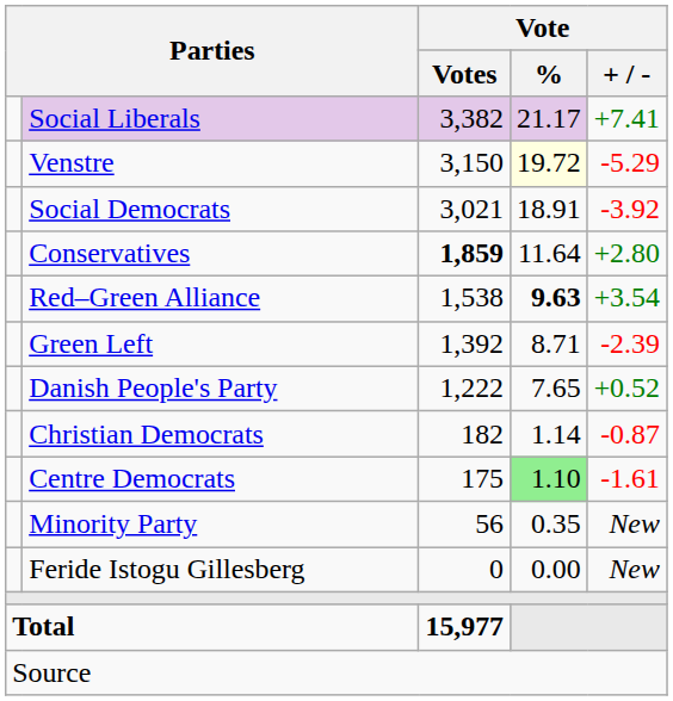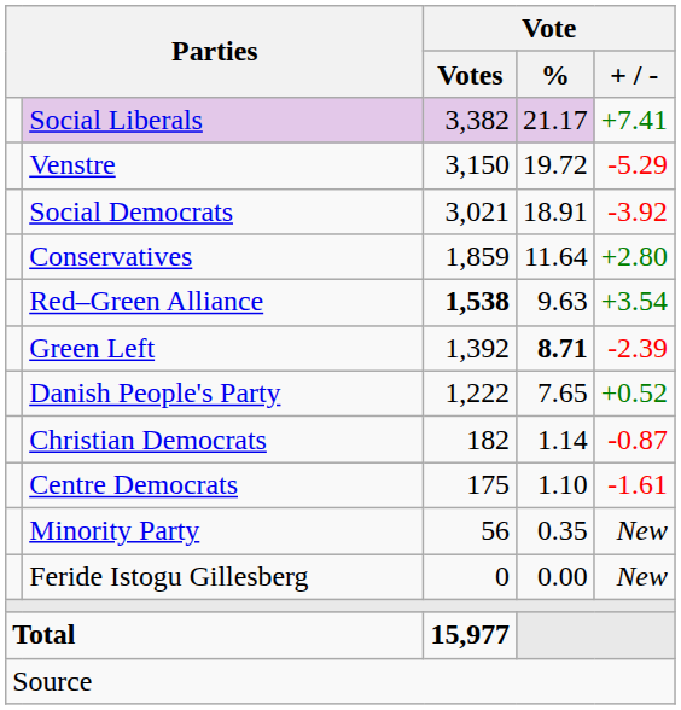Venstre | Vote / %: lightyellow background -> no background
Conservatives | Vote / Votes: bold -> normal
Red–Green Alliance | Vote / Votes: normal -> bold
Red–Green Alliance | Vote / %: bold -> normal
Green Left | Vote / %: normal -> bold
Centre Democrats | Vote / %: lightgreen background -> no background
